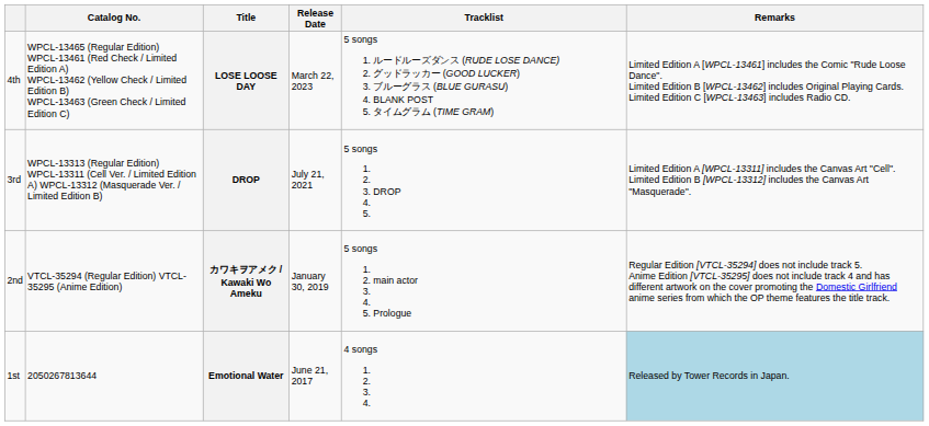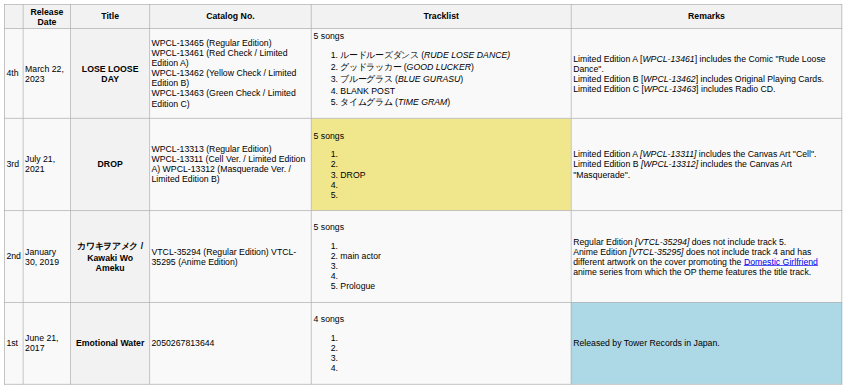columns swapped: Release Date <-> Catalog No.
DROP | Tracklist: no background -> khaki background
